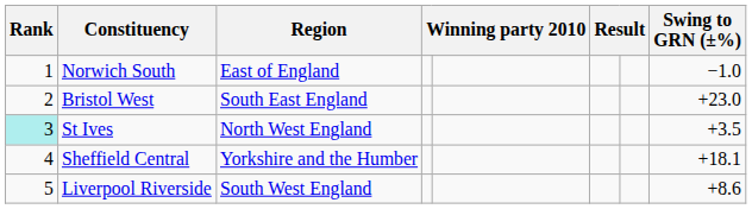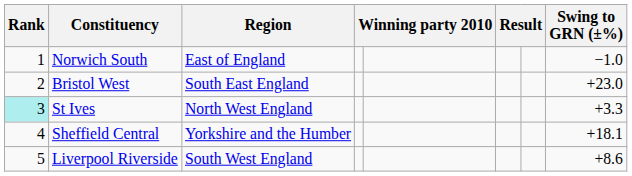St Ives | Swing to GRN (±%): +3.5 -> +3.3
